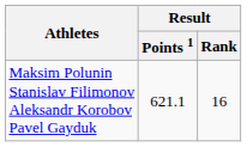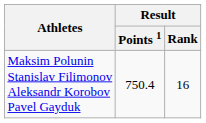row 3 | Result / Points 1: 621.1 -> 750.4
